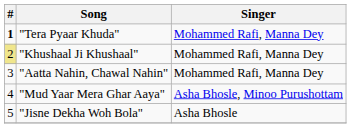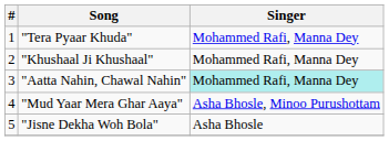"Tera Pyaar Khuda" | #: bold -> normal
"Khushaal Ji Khushaal" | #: khaki background -> no background
"Aatta Nahin, Chawal Nahin" | Singer: no background -> paleturquoise background
